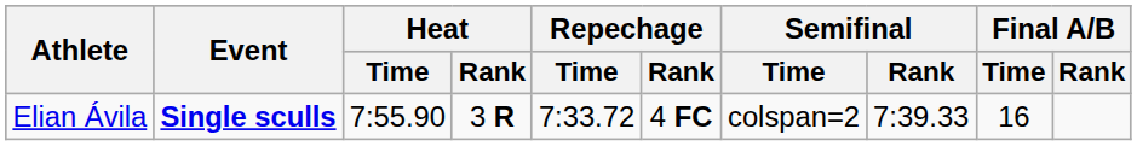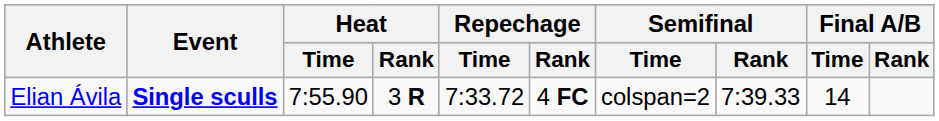Elian Ávila | Final A/B / Time: 16 -> 14
